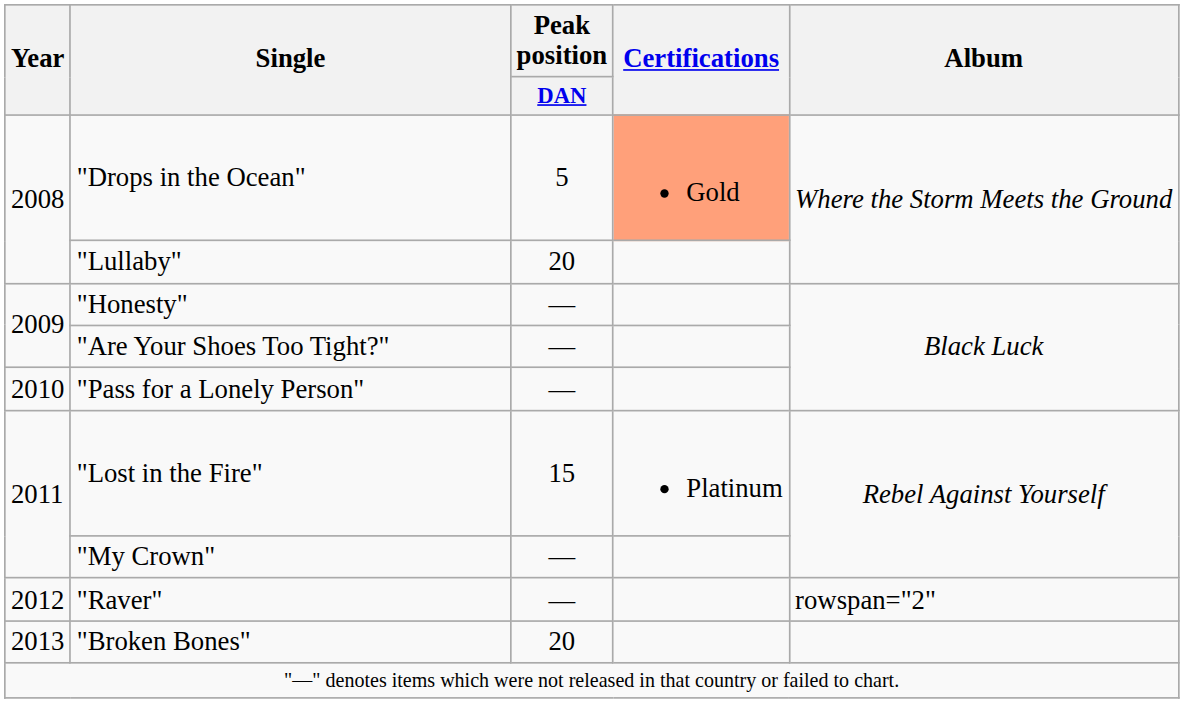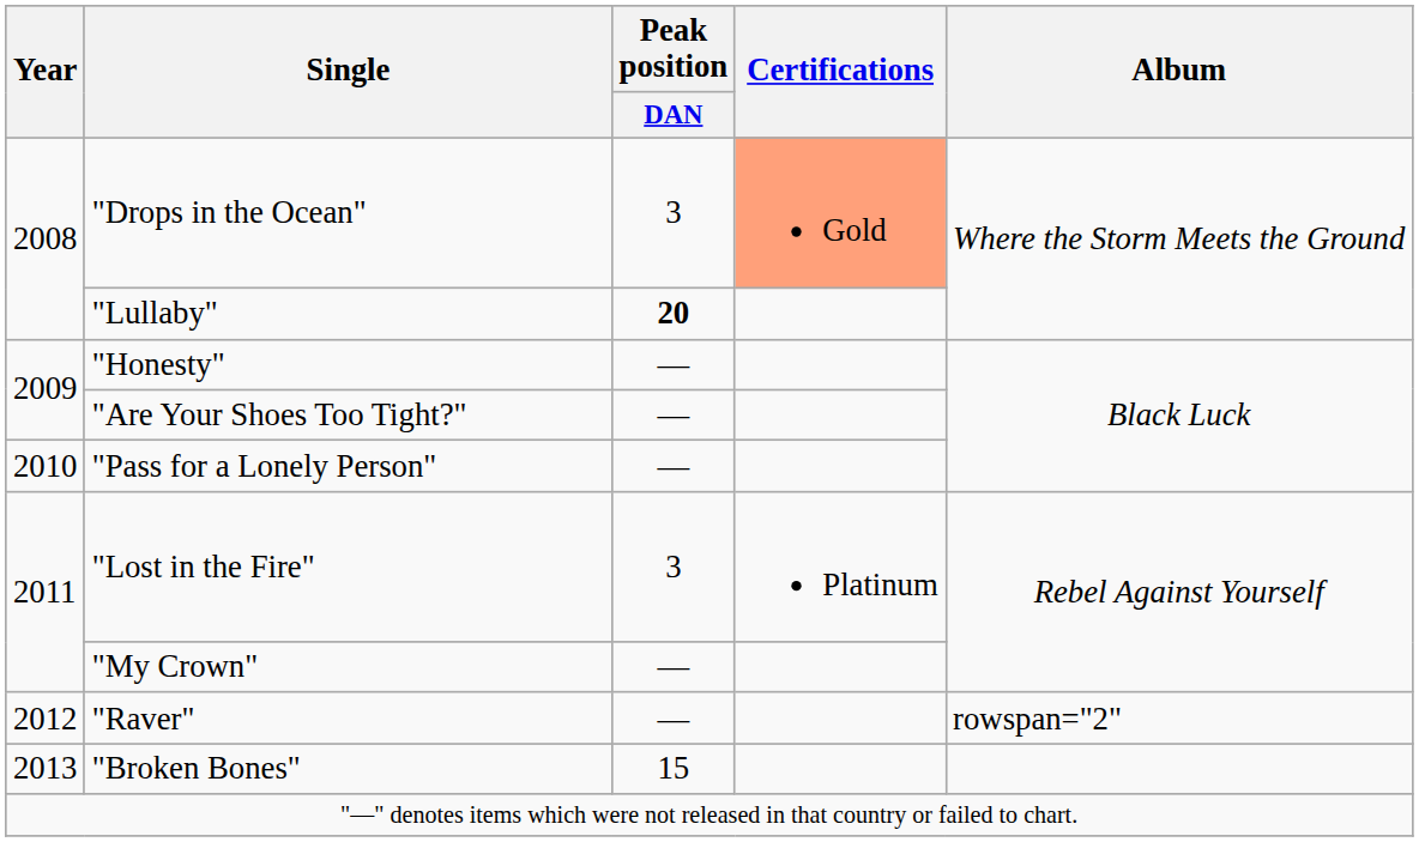"Drops in the Ocean" | Peak position / DAN: 5 -> 3
"Lullaby" | Peak position / DAN: normal -> bold
"Lost in the Fire" | Peak position / DAN: 15 -> 3
"Broken Bones" | Peak position / DAN: 20 -> 15
